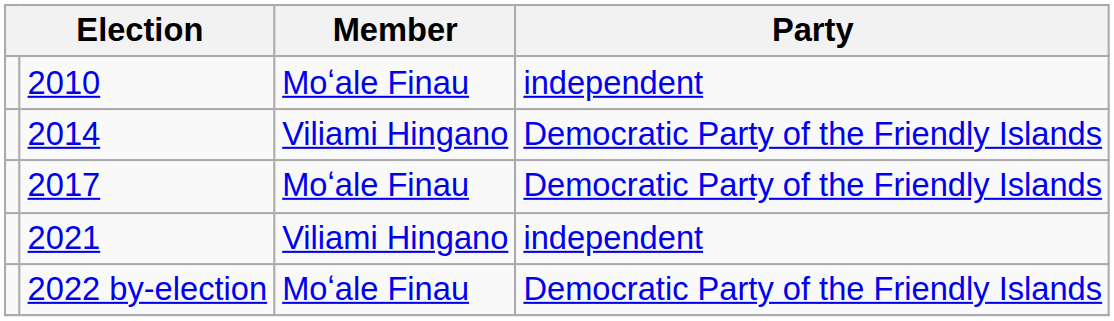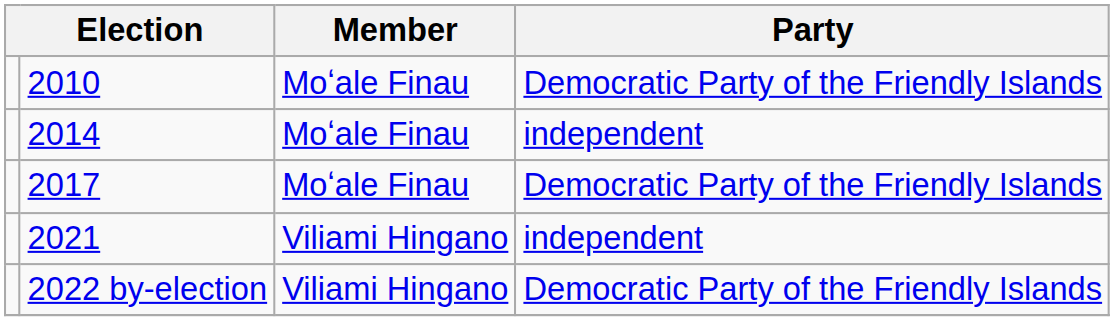2010 | Party: independent -> Democratic Party of the Friendly Islands
2014 | Member: Viliami Hingano -> Moʻale Finau
2014 | Party: Democratic Party of the Friendly Islands -> independent
2022 by-election | Member: Moʻale Finau -> Viliami Hingano
